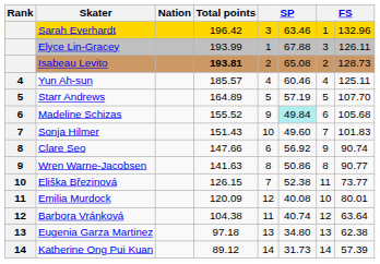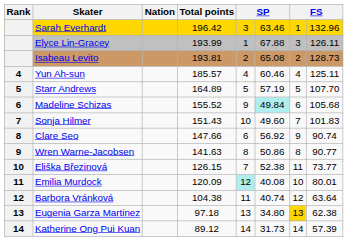Isabeau Levito | Total points: bold -> normal
Emilia Murdock | column 5: no background -> paleturquoise background
Eugenia Garza Martinez | column 7: no background -> gold background
